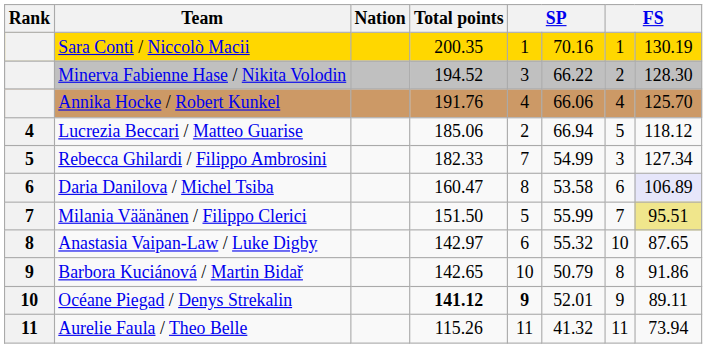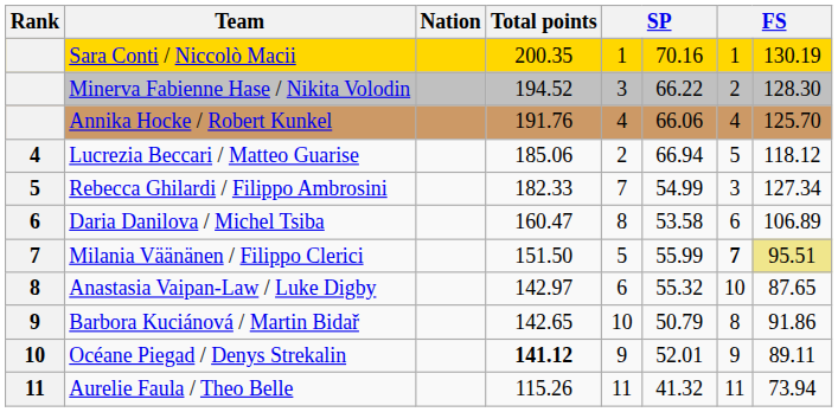Daria Danilova / Michel Tsiba | column 8: lavender background -> no background
Milania Väänänen / Filippo Clerici | column 7: normal -> bold
Océane Piegad / Denys Strekalin | column 5: bold -> normal
